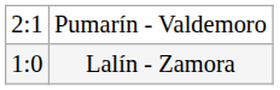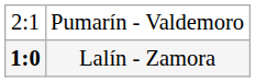Lalín - Zamora | column 1: normal -> bold
